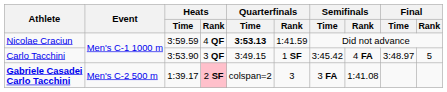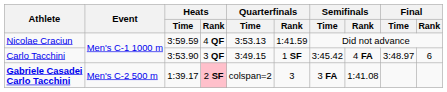Nicolae Craciun | Quarterfinals / Time: bold -> normal
Carlo Tacchini | Final / Rank: 5 -> 6
